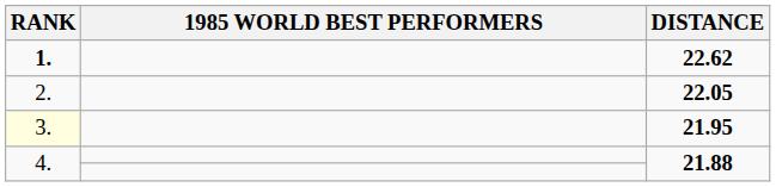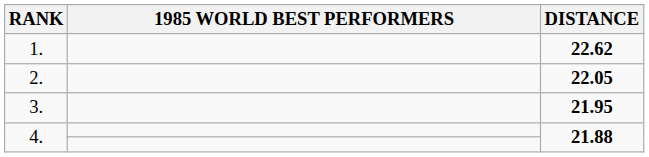1. | RANK: bold -> normal
3. | RANK: lightyellow background -> no background
